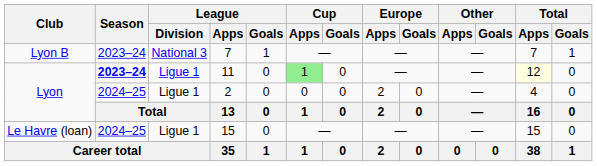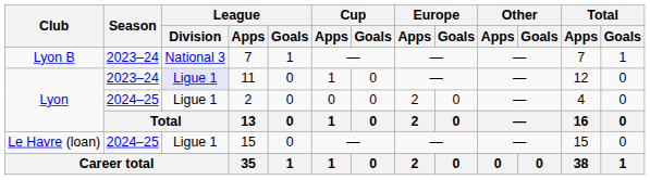11 | Season: bold -> normal
11 | League / Division: no background -> lavender background
11 | Cup / Apps: lightgreen background -> no background
11 | Total / Apps: lightyellow background -> no background
